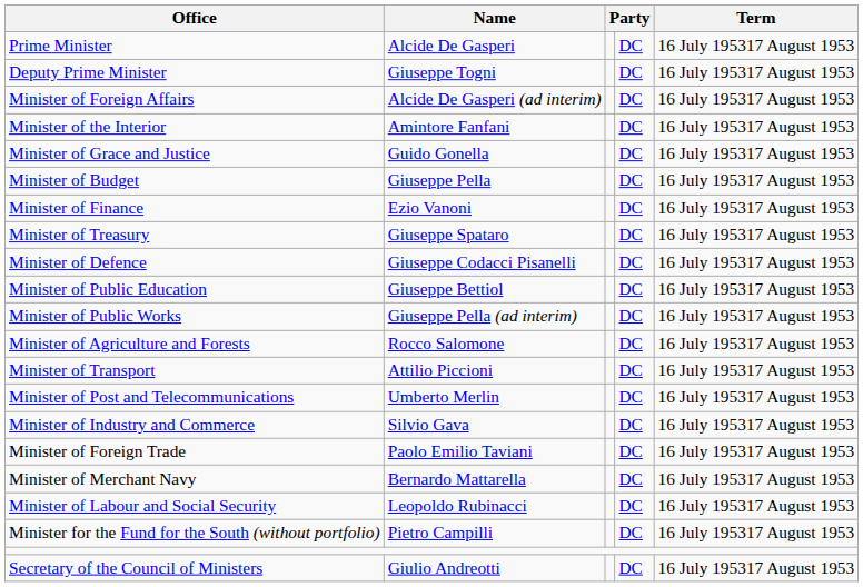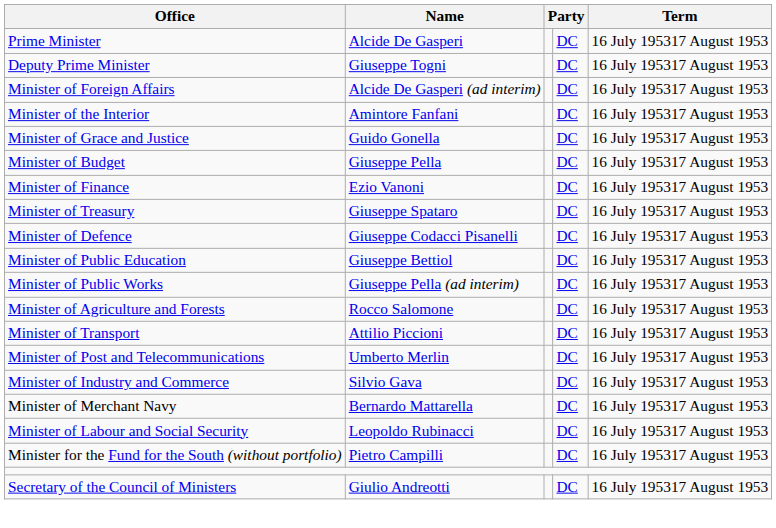- row: Minister of Foreign Trade | Paolo Emilio Taviani | DC | 16 July 195317 August 1953
